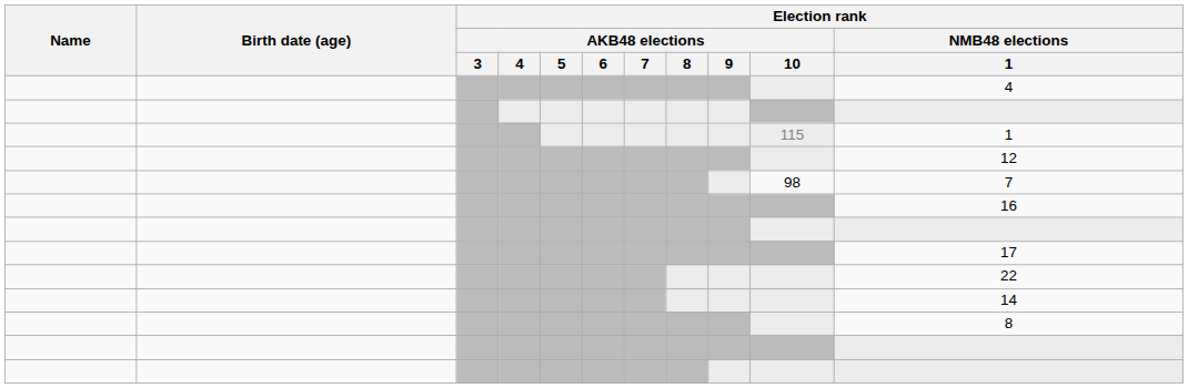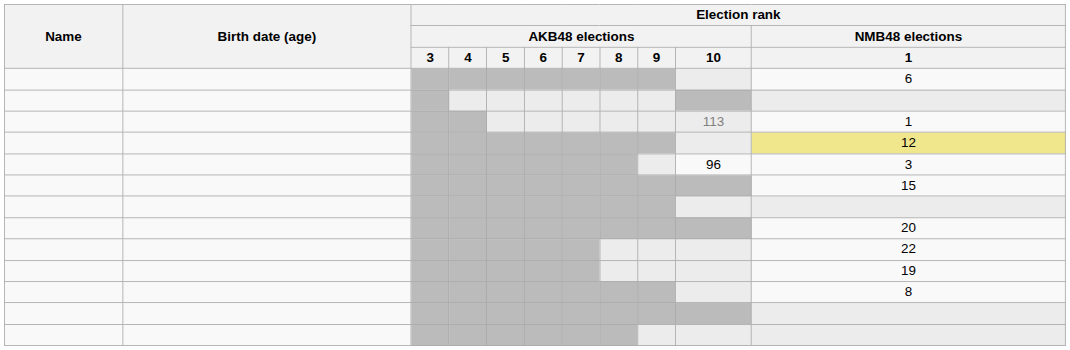row 4 | Election rank / NMB48 elections / 1: 4 -> 6
row 6 | Election rank / AKB48 elections / 10: 115 -> 113
row 7 | Election rank / NMB48 elections / 1: no background -> khaki background
row 8 | Election rank / AKB48 elections / 10: 98 -> 96
row 8 | Election rank / NMB48 elections / 1: 7 -> 3
row 9 | Election rank / NMB48 elections / 1: 16 -> 15
row 11 | Election rank / NMB48 elections / 1: 17 -> 20
row 13 | Election rank / NMB48 elections / 1: 14 -> 19
